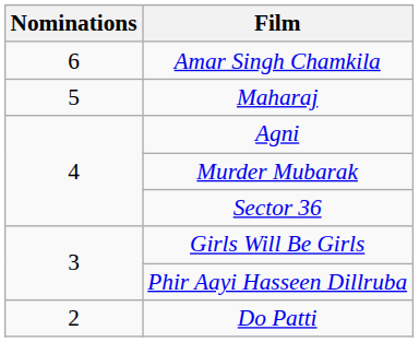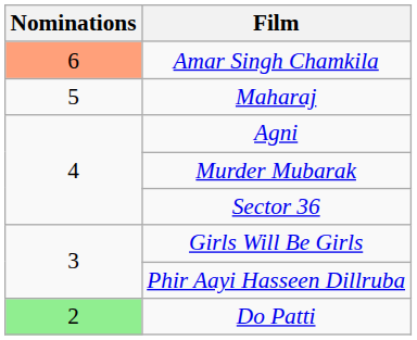Amar Singh Chamkila | Nominations: no background -> lightsalmon background
Do Patti | Nominations: no background -> lightgreen background
